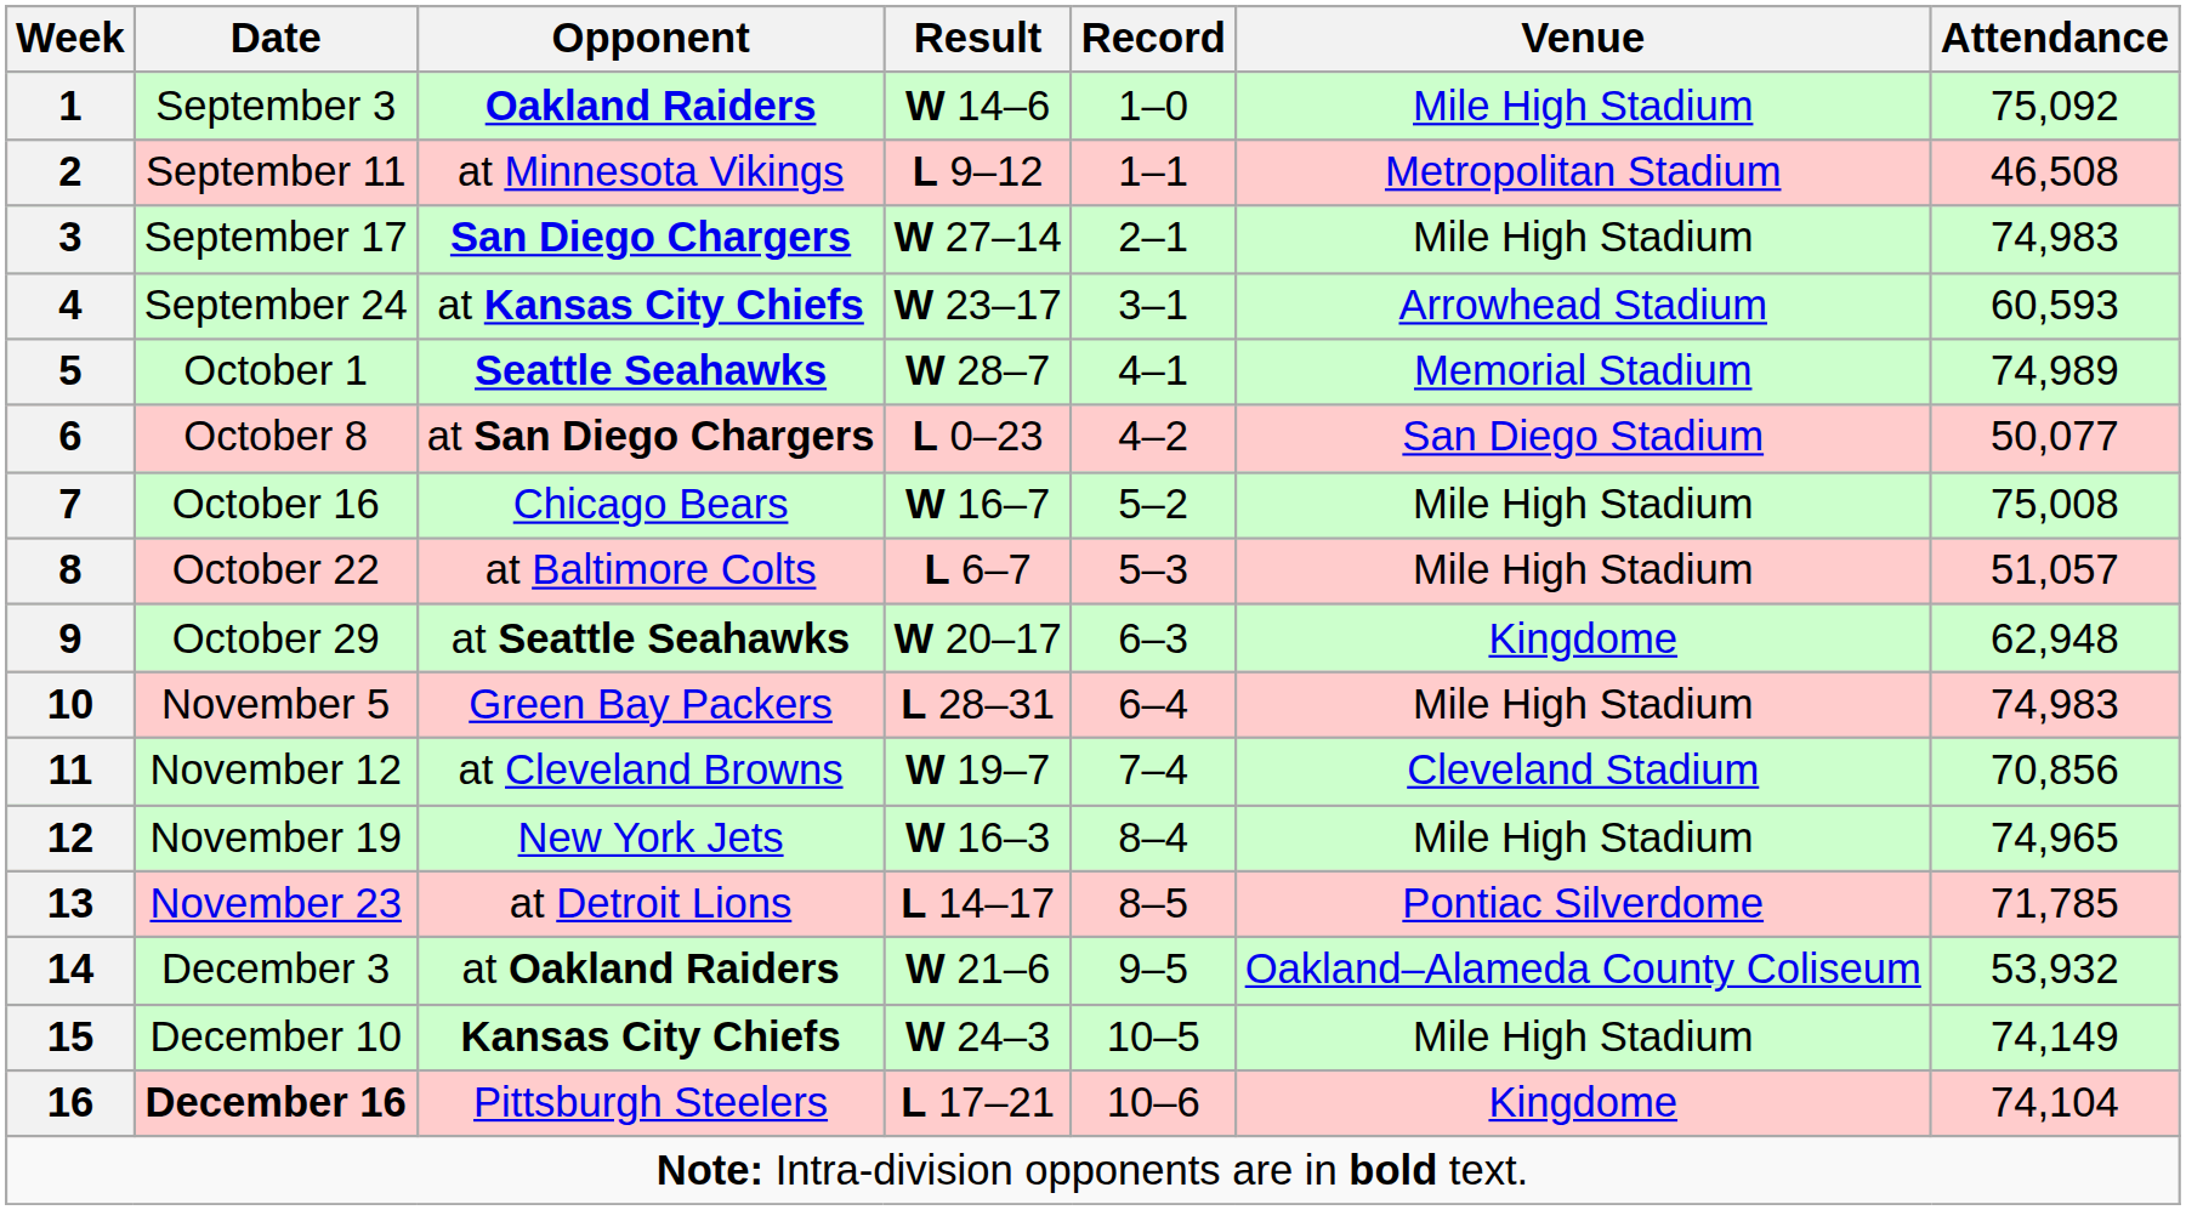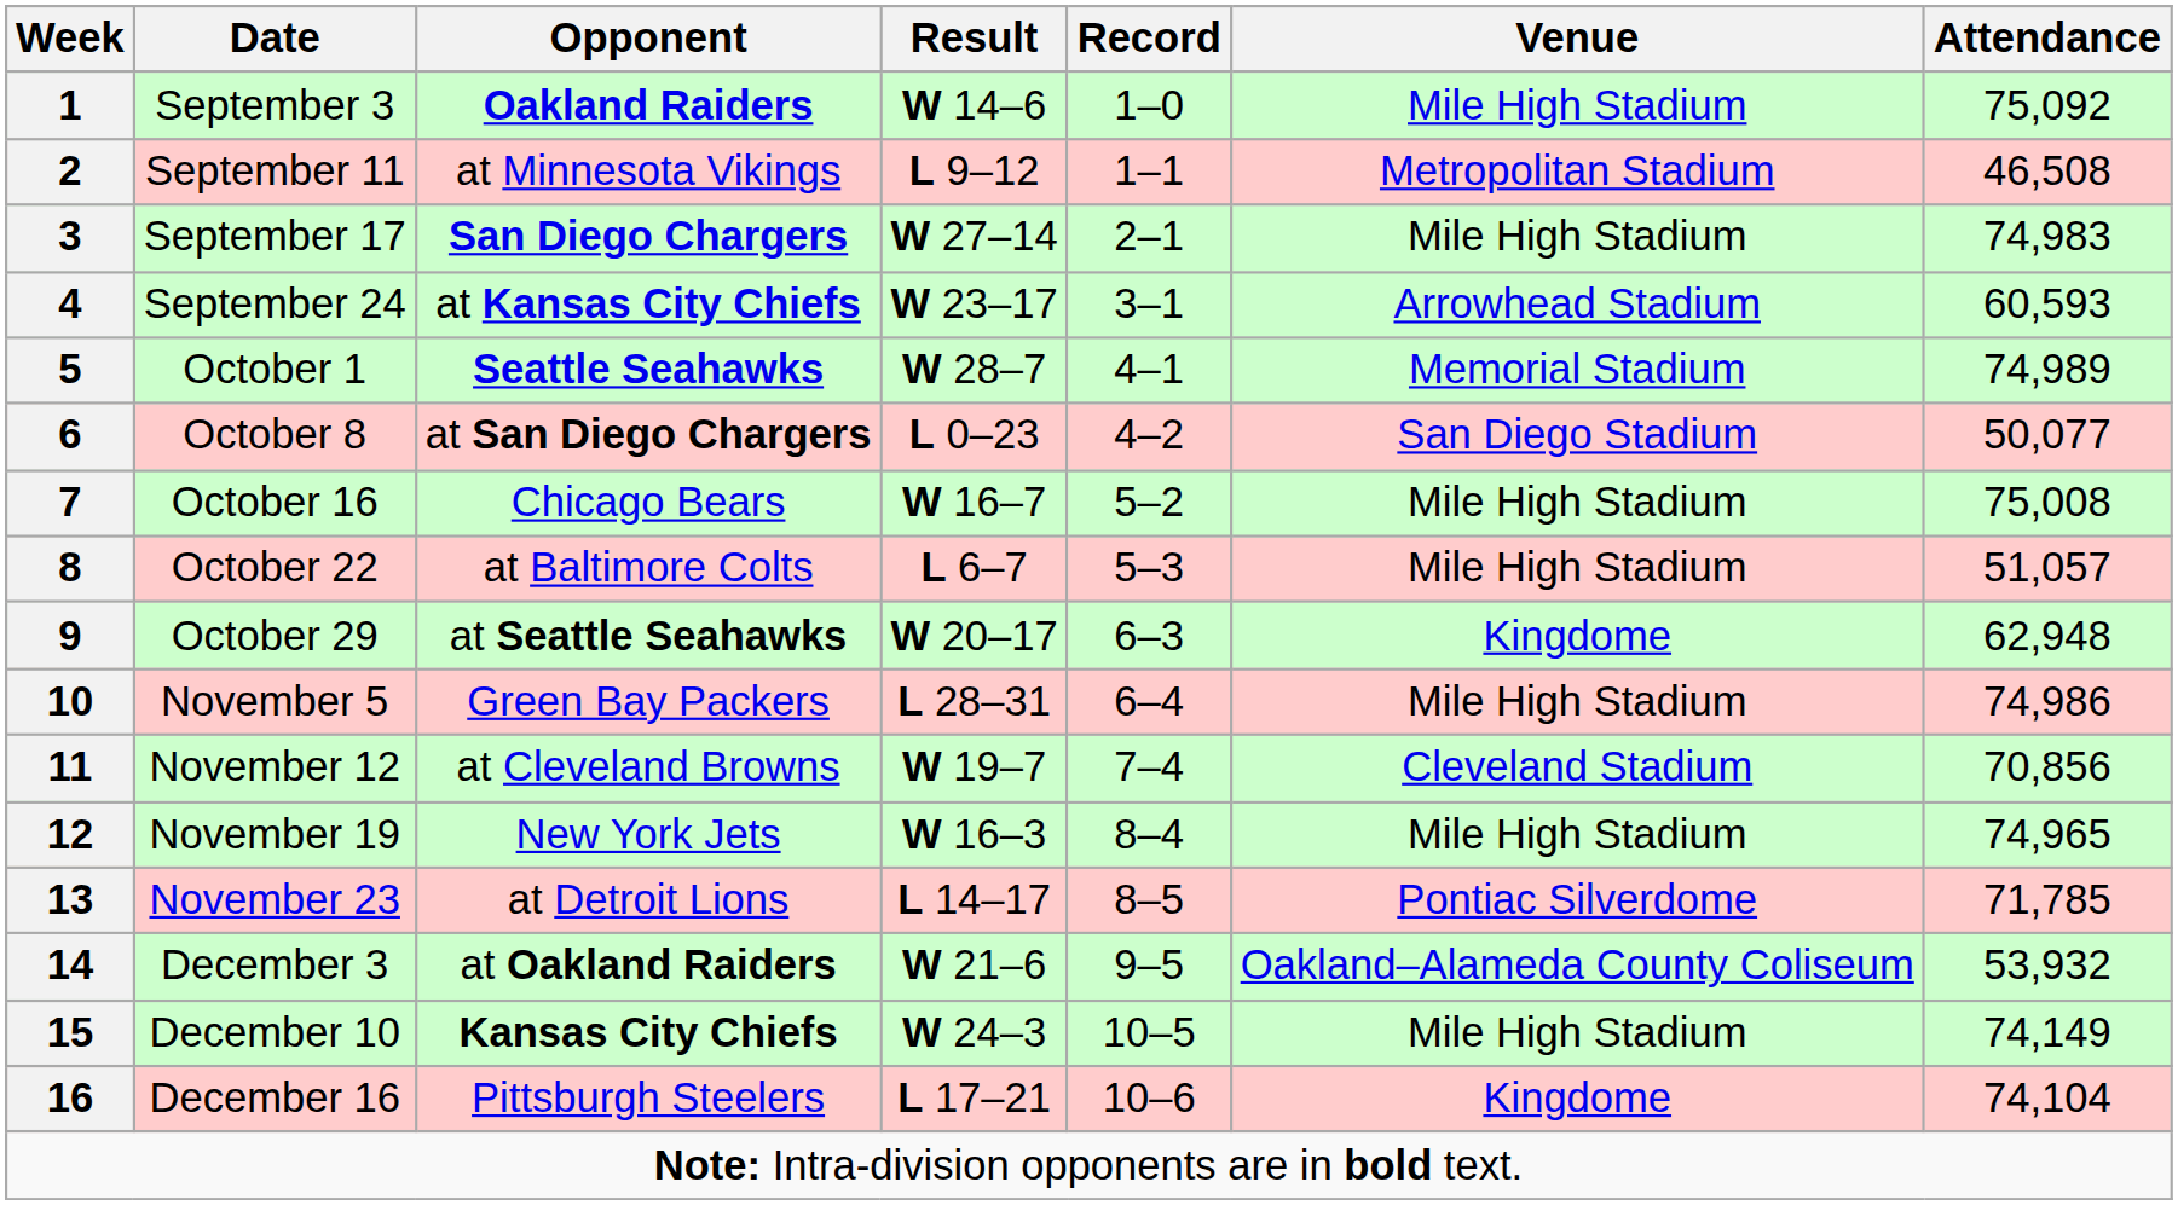10 | Attendance: 74,983 -> 74,986
16 | Date: bold -> normal
